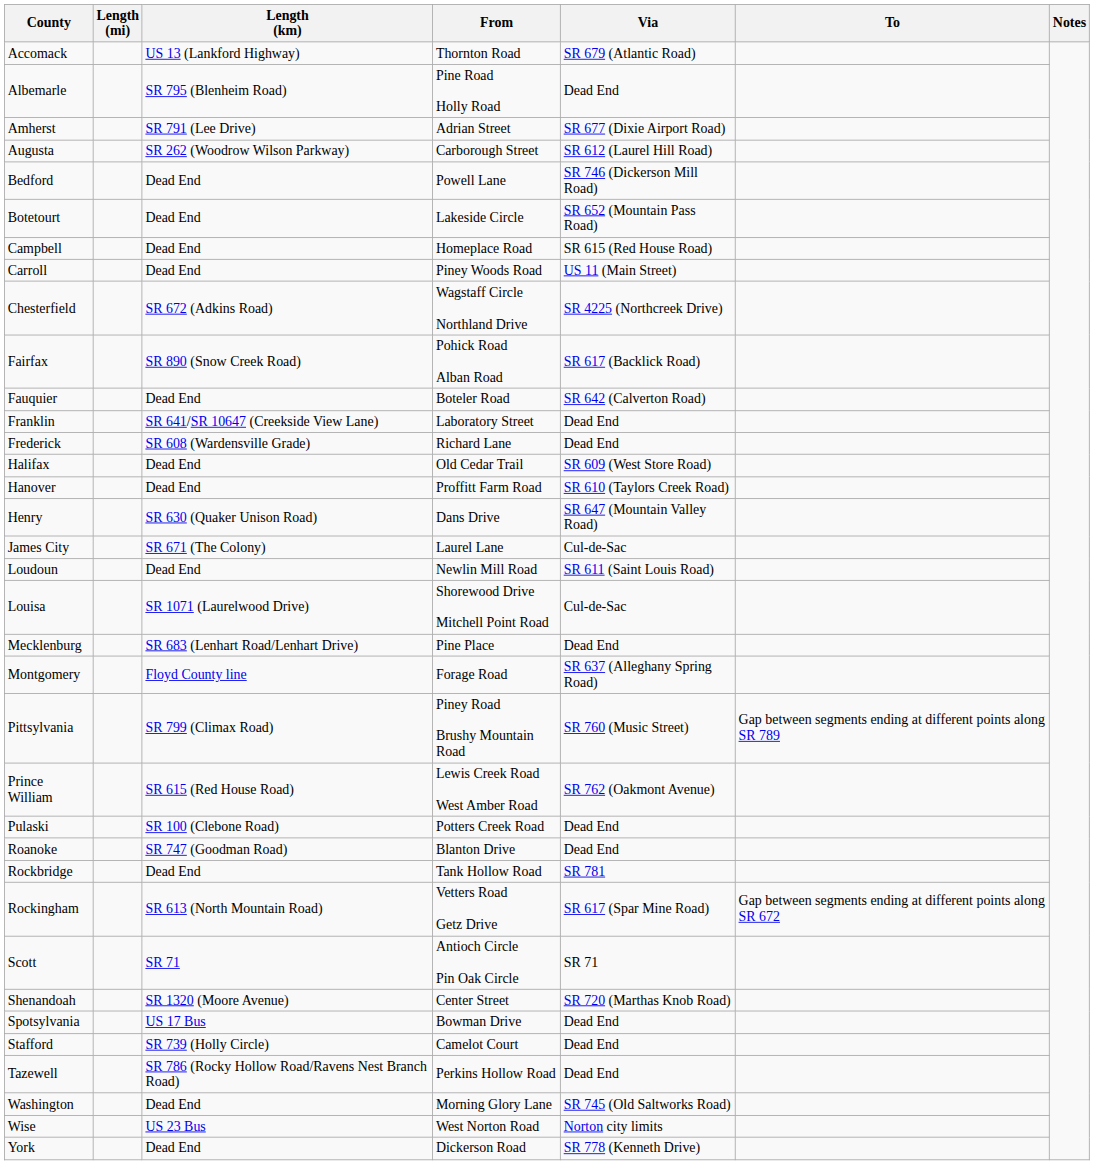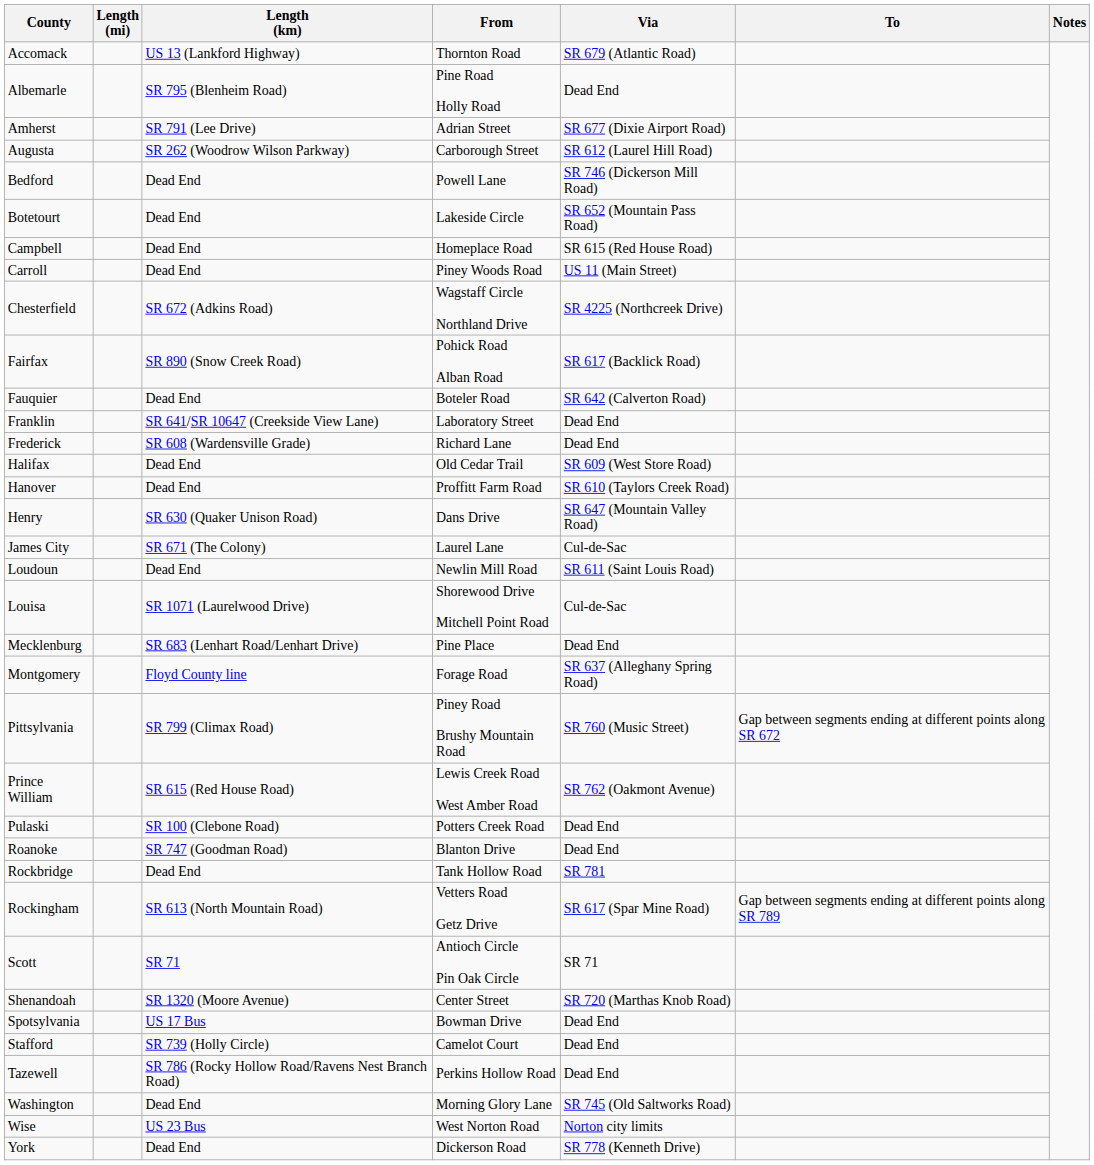Pittsylvania | To: Gap between segments ending at different points along SR 789 -> Gap between segments ending at different points along SR 672
Rockingham | To: Gap between segments ending at different points along SR 672 -> Gap between segments ending at different points along SR 789
